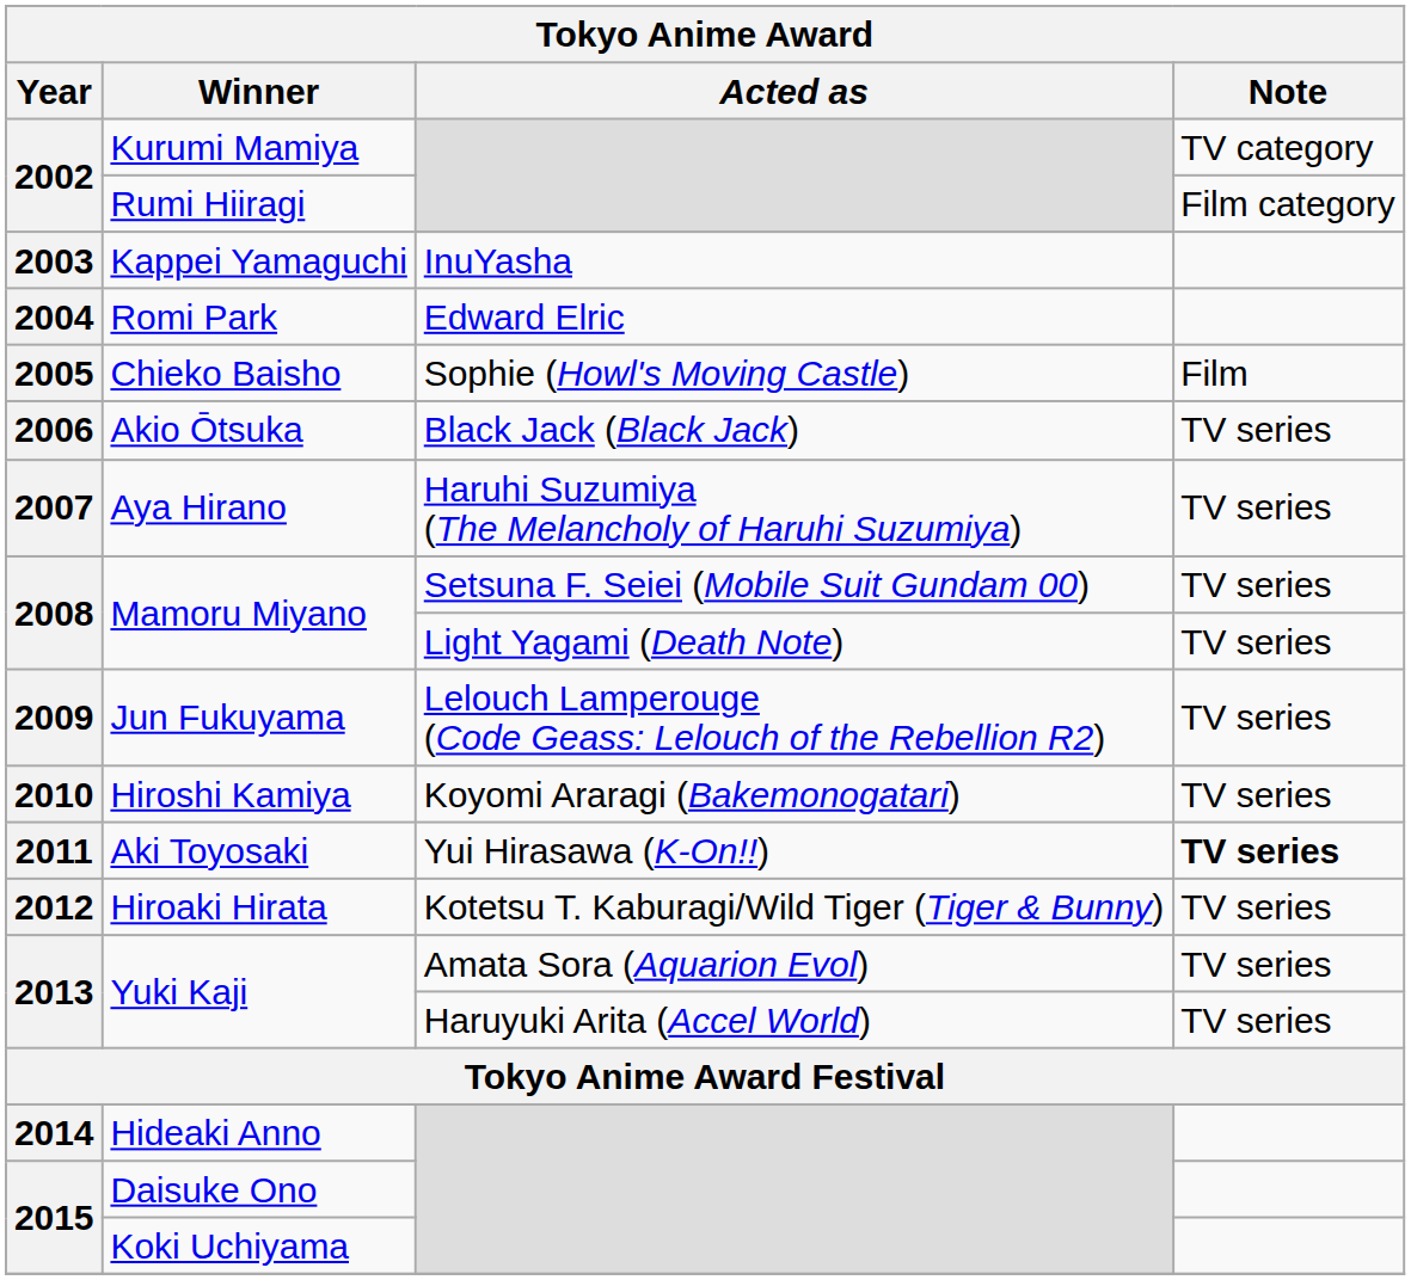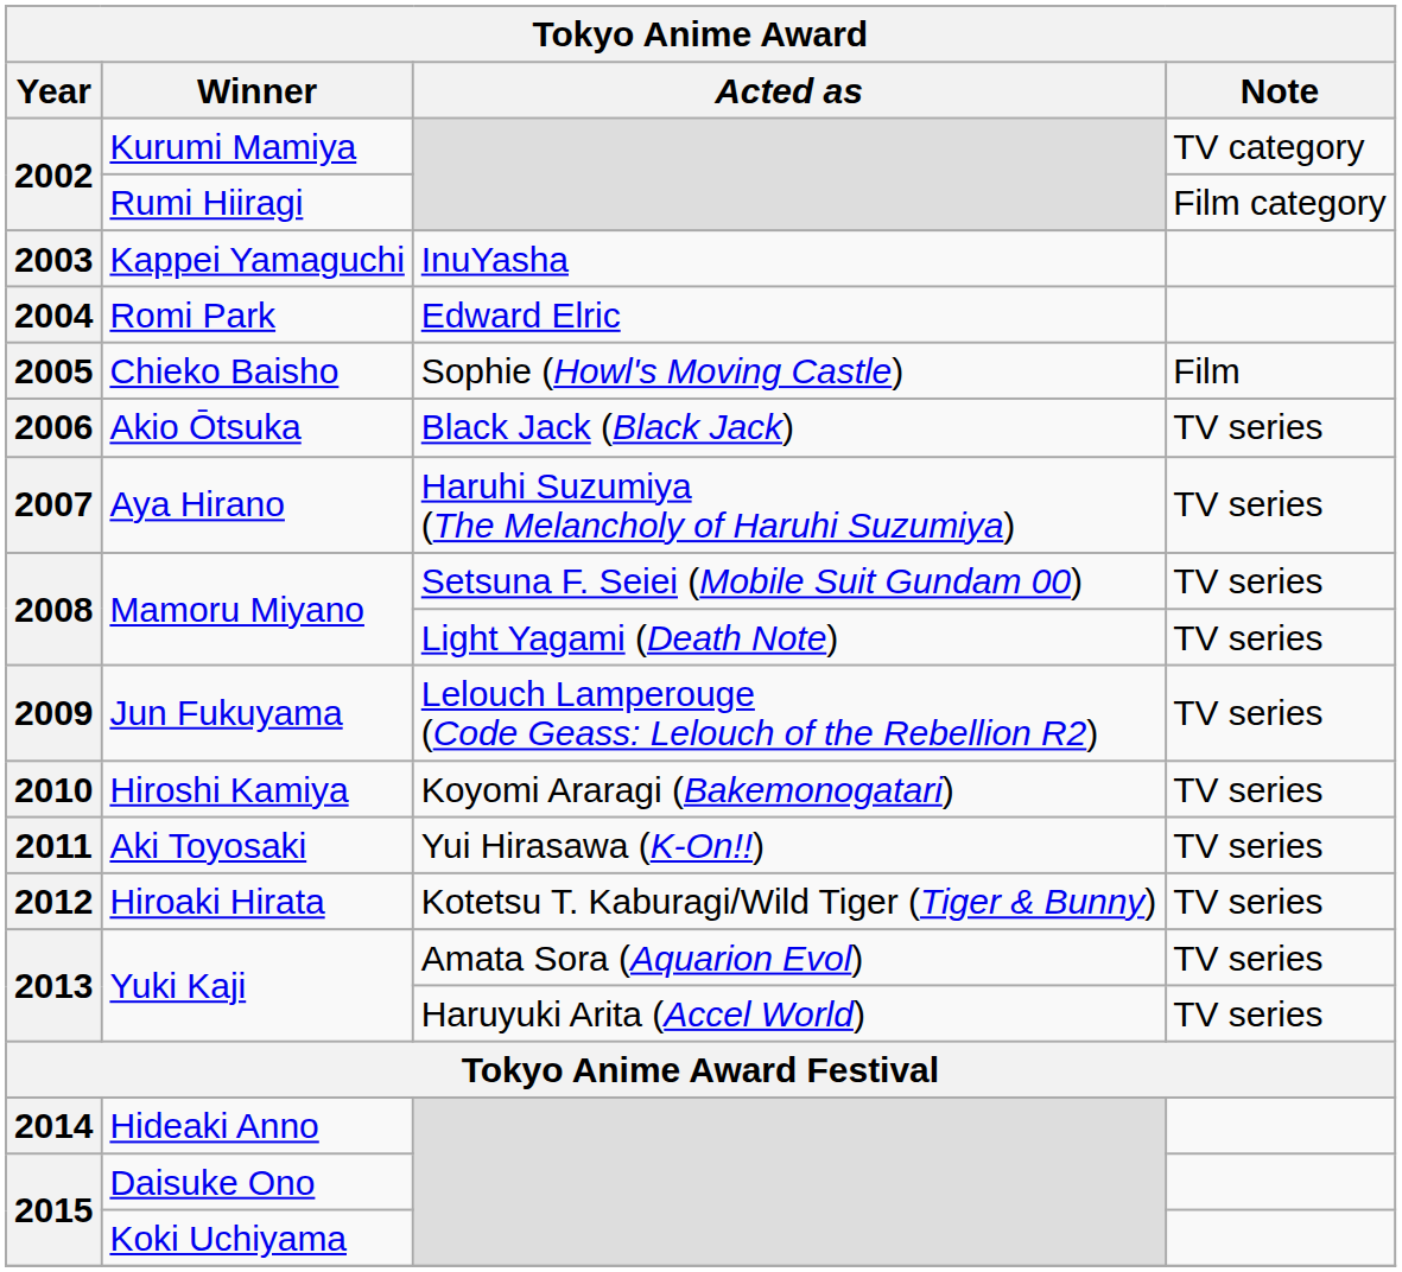Aki Toyosaki | Note: bold -> normal
